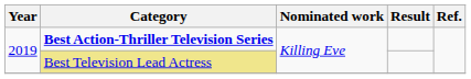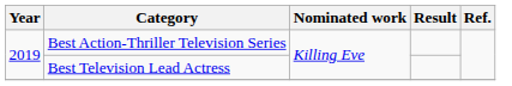Best Action-Thriller Television Series | Category: bold -> normal
Best Television Lead Actress | Category: khaki background -> no background
